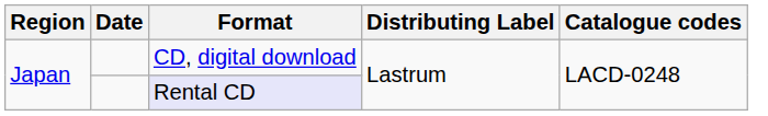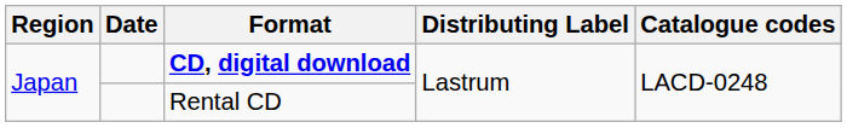CD, digital download | Format: normal -> bold
Rental CD | Format: lavender background -> no background
